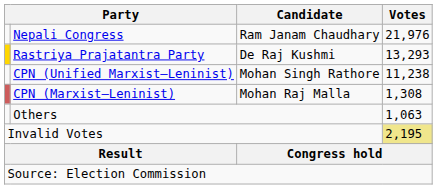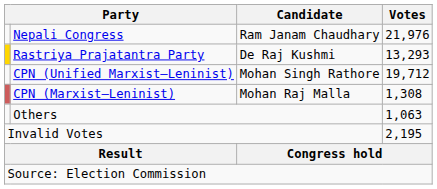CPN (Unified Marxist–Leninist) | Votes: 11,238 -> 19,712
Invalid Votes | Votes: khaki background -> no background
